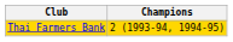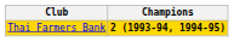Thai Farmers Bank | Champions: normal -> bold
